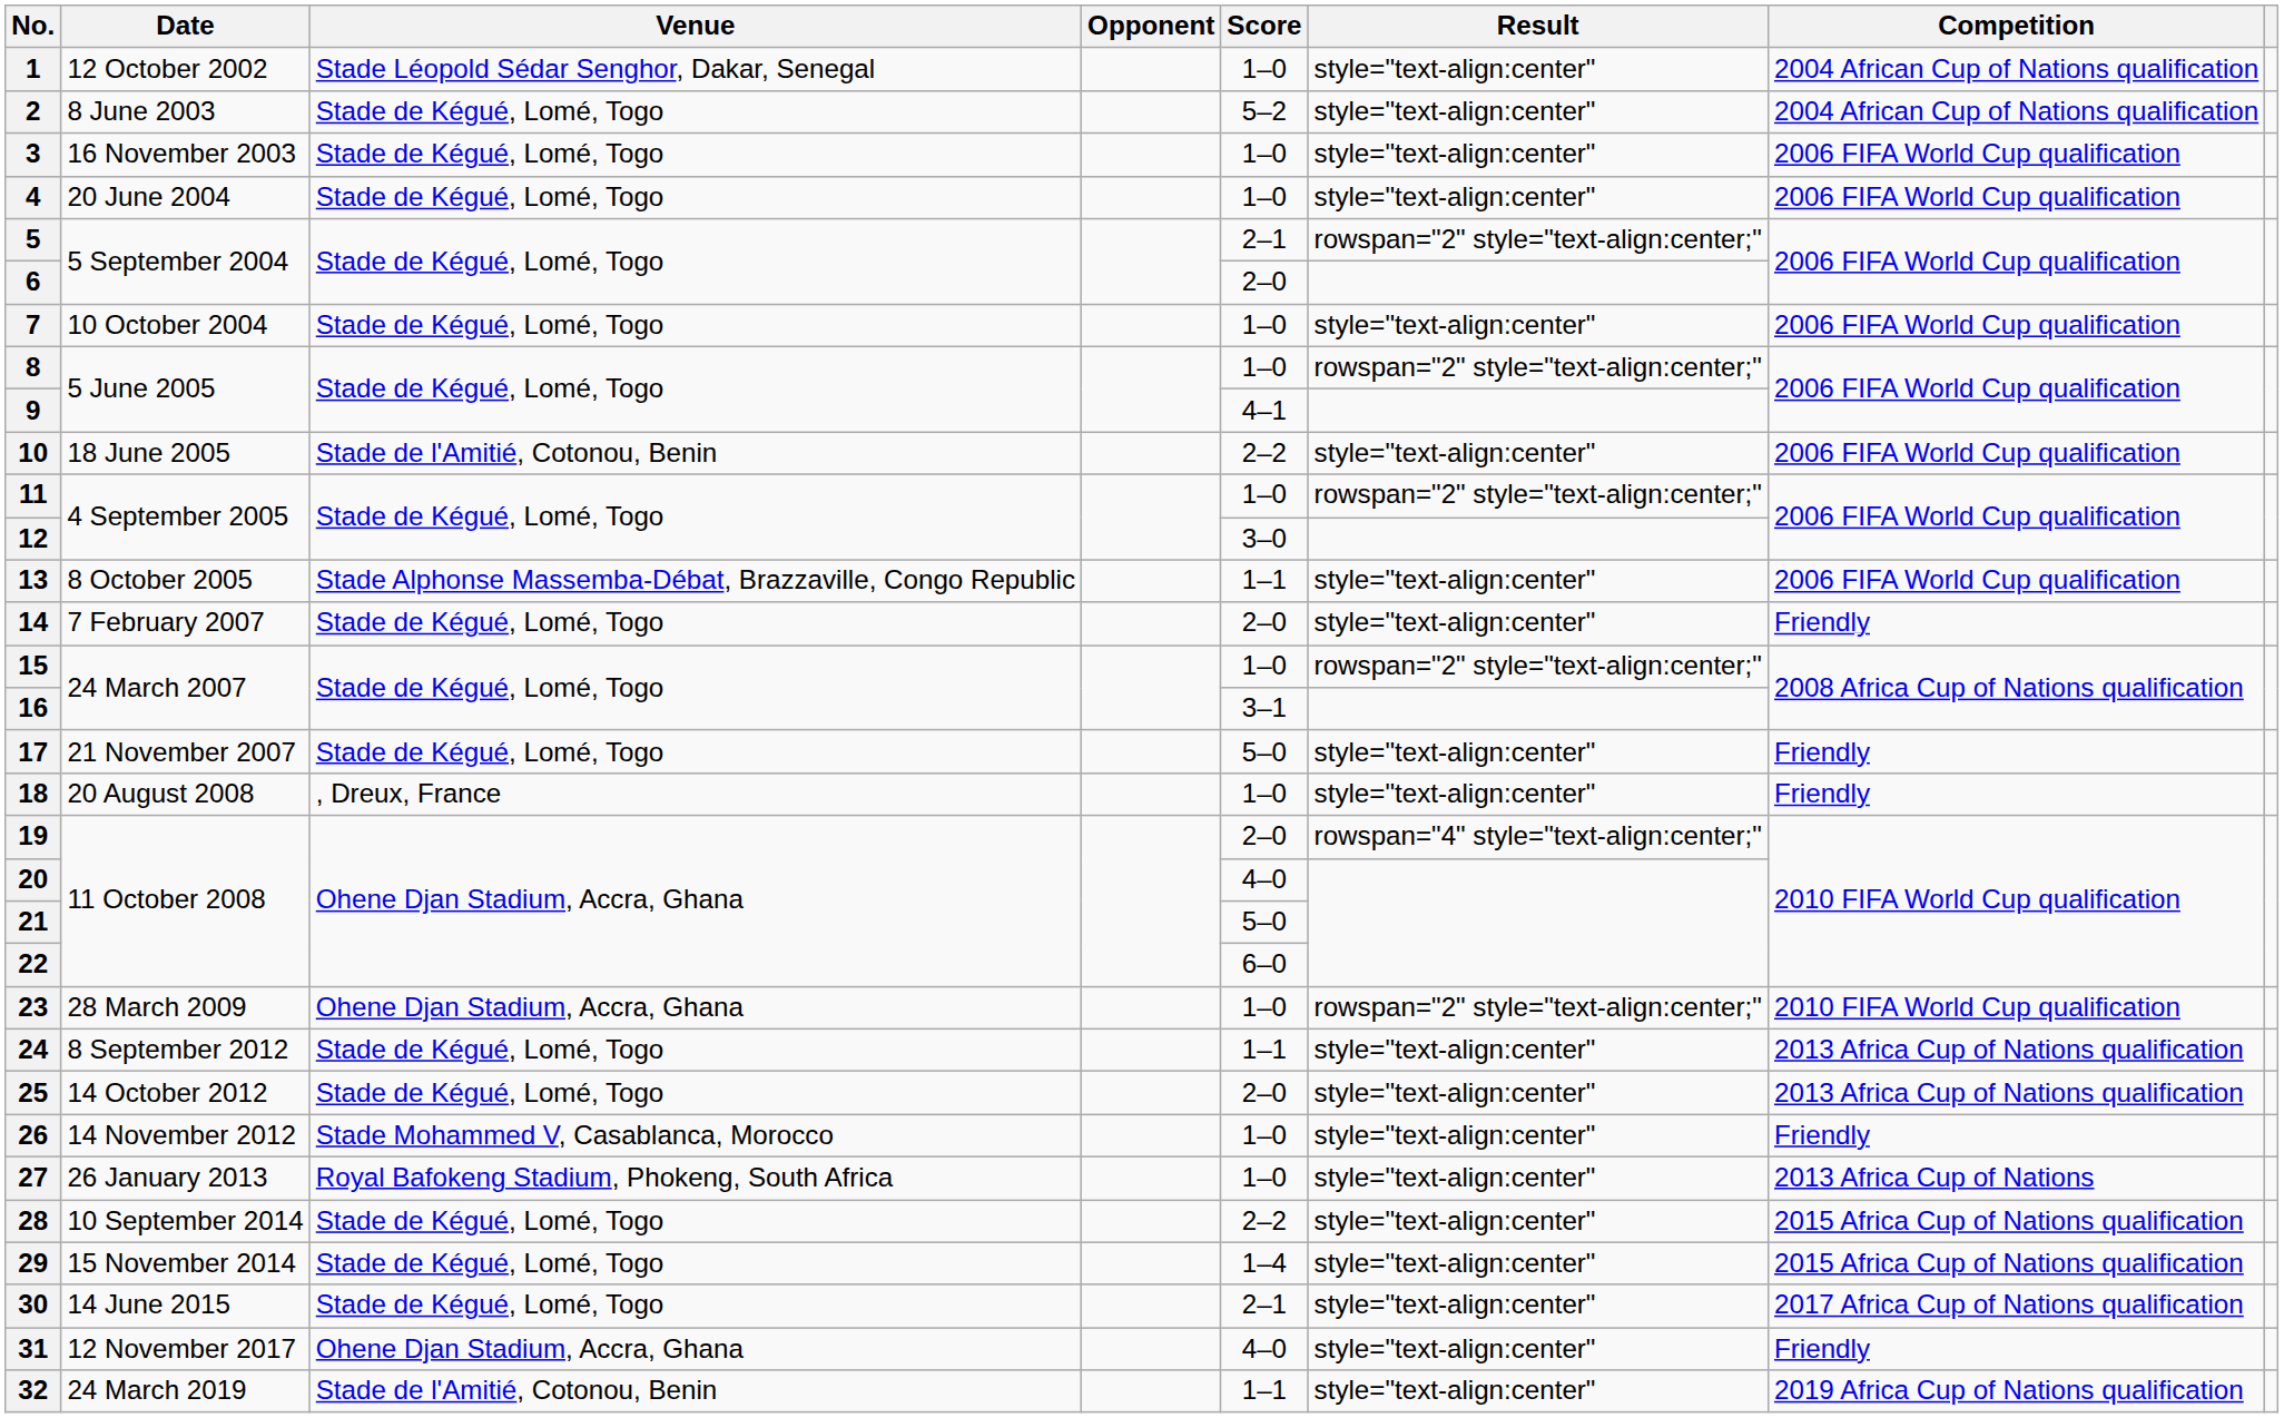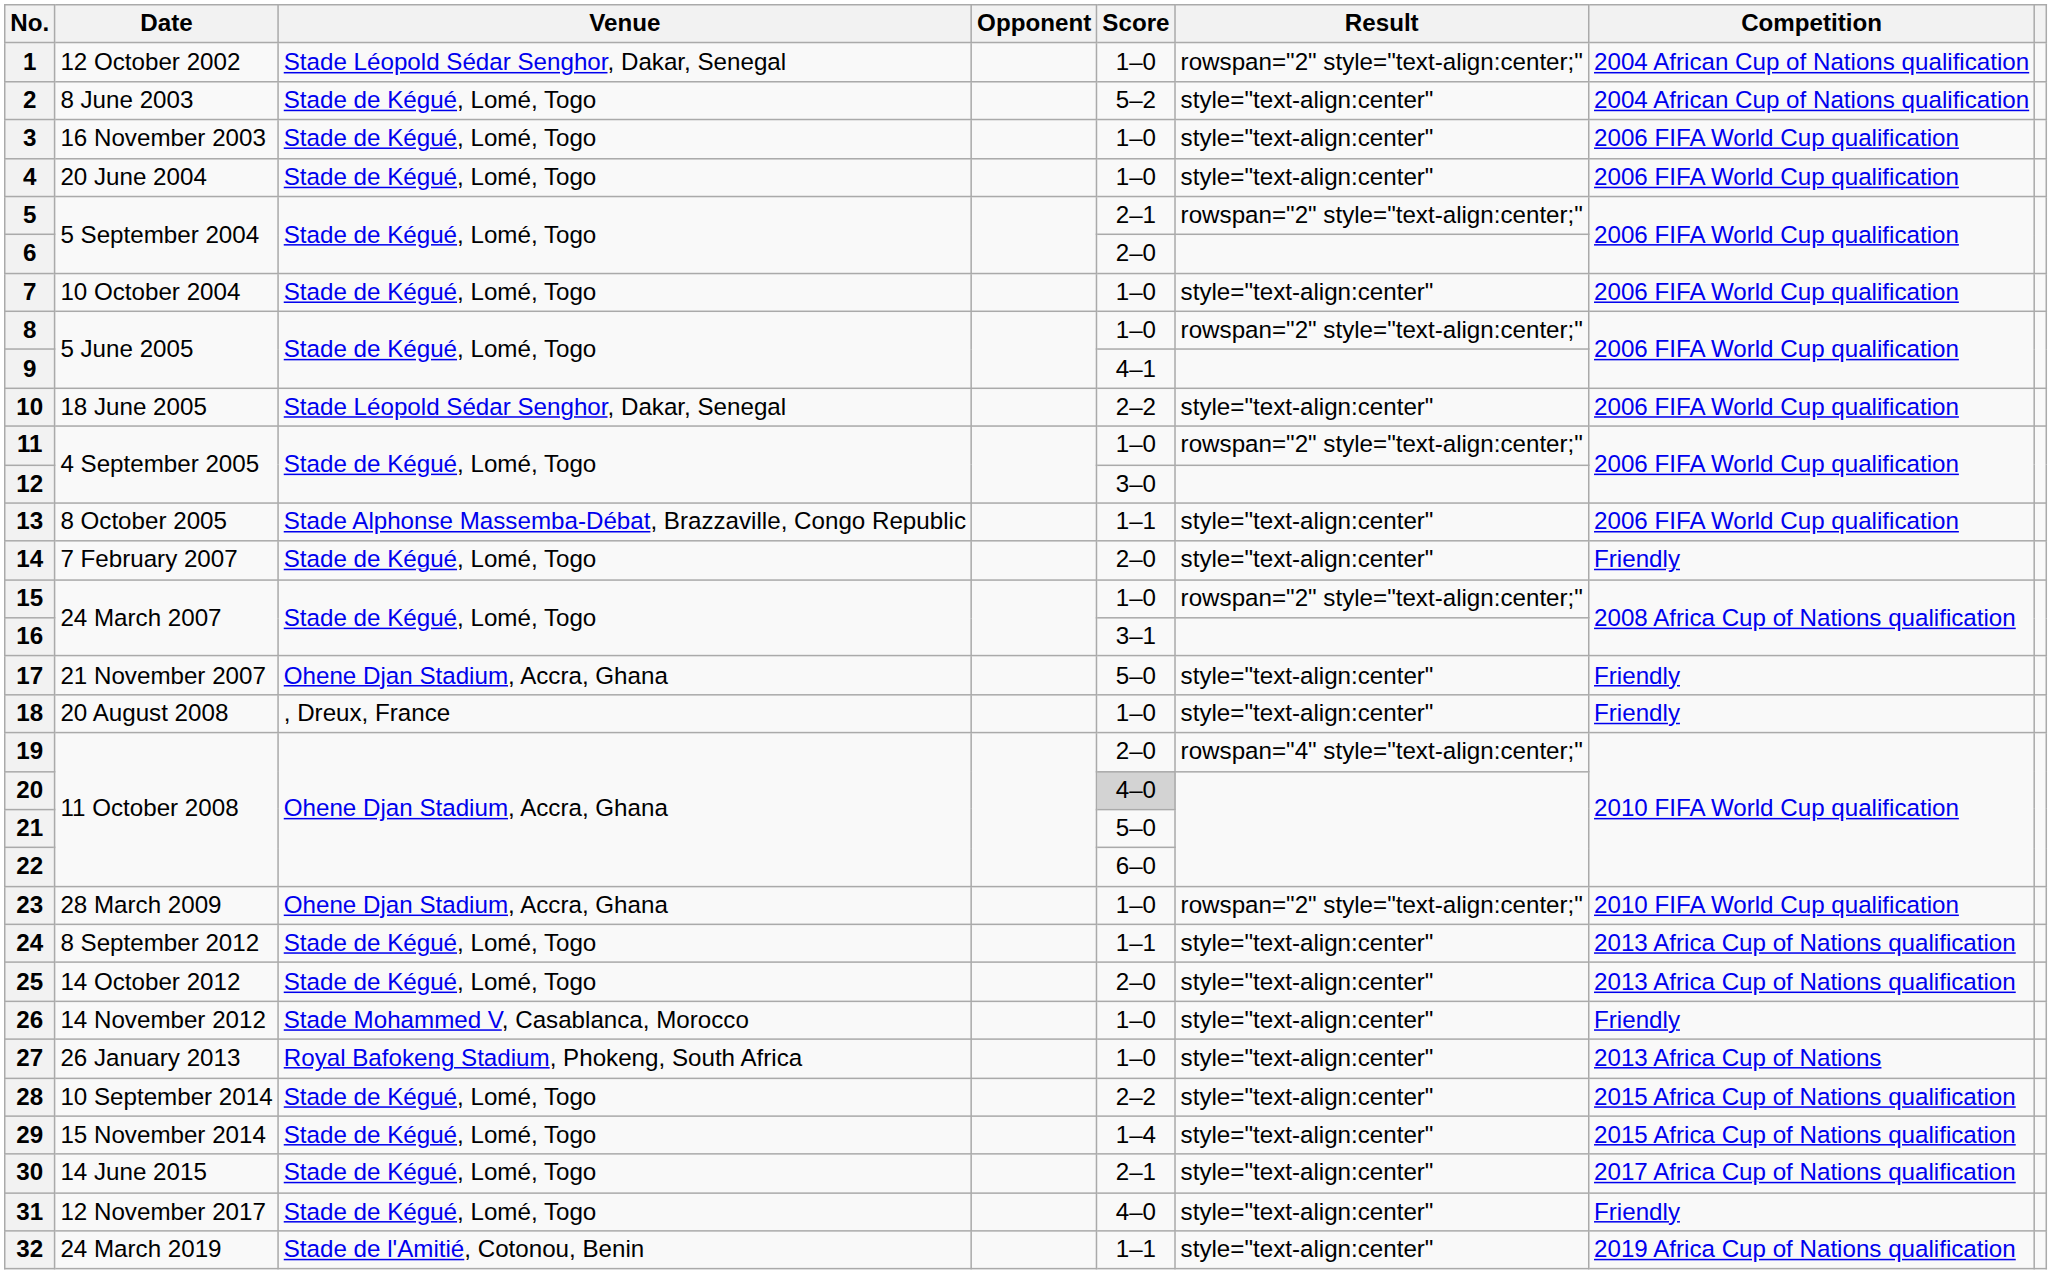1 | Result: style="text-align:center" -> rowspan="2" style="text-align:center;"
10 | Venue: Stade de l'Amitié, Cotonou, Benin -> Stade Léopold Sédar Senghor, Dakar, Senegal
17 | Venue: Stade de Kégué, Lomé, Togo -> Ohene Djan Stadium, Accra, Ghana
20 | Score: no background -> lightgrey background
31 | Venue: Ohene Djan Stadium, Accra, Ghana -> Stade de Kégué, Lomé, Togo
